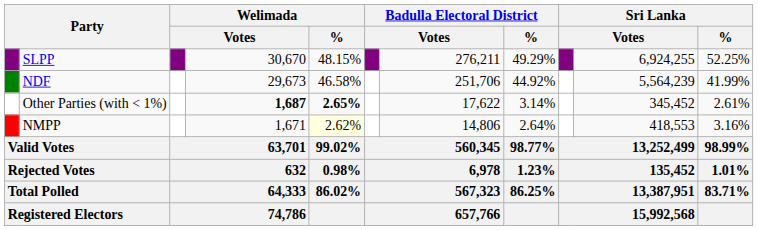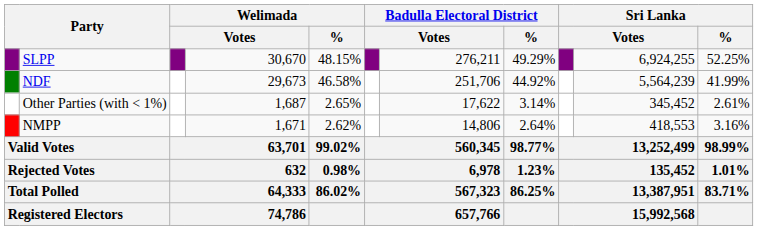Other Parties (with < 1%) | column 4: bold -> normal
Other Parties (with < 1%) | Welimada / %: bold -> normal
NMPP | Welimada / %: lightyellow background -> no background
